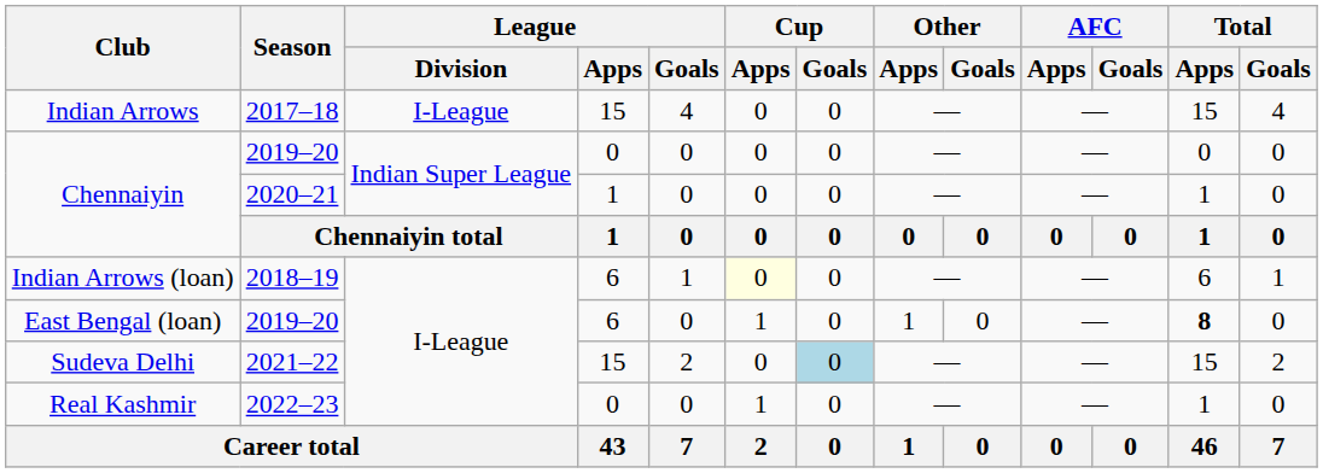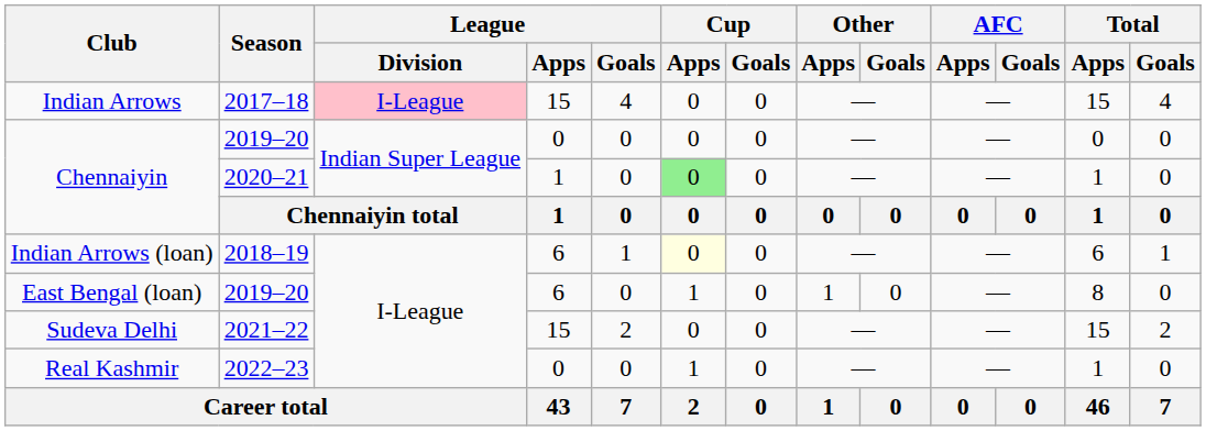Indian Arrows | League / Division: no background -> pink background
Chennaiyin / 2020–21 | Cup / Apps: no background -> lightgreen background
East Bengal (loan) | Total / Apps: bold -> normal
Sudeva Delhi | Cup / Goals: lightblue background -> no background
